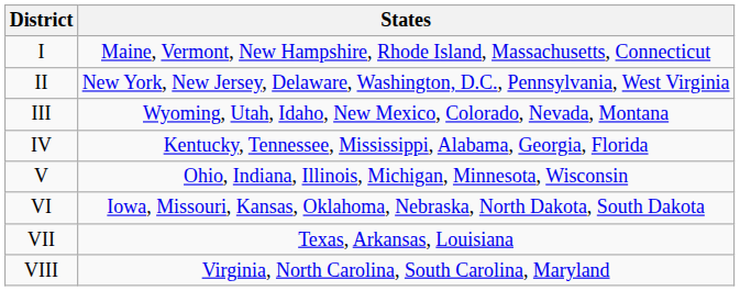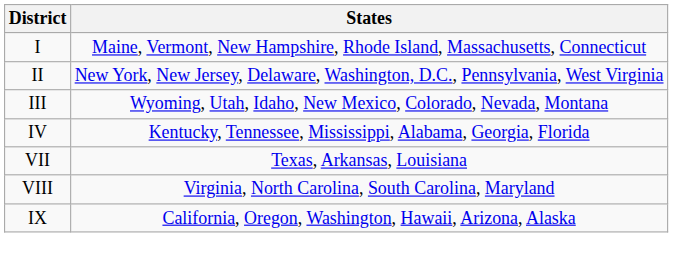- row: V | Ohio, Indiana, Illinois, Michigan, Minnesota, Wisconsin
- row: VI | Iowa, Missouri, Kansas, Oklahoma, Nebraska, North Dakota, South Dakota
+ row: IX | California, Oregon, Washington, Hawaii, Arizona, Alaska
